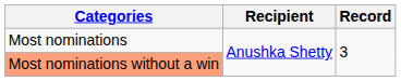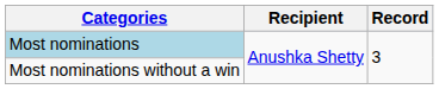Most nominations | Categories: no background -> lightblue background
Most nominations without a win | Categories: lightsalmon background -> no background
